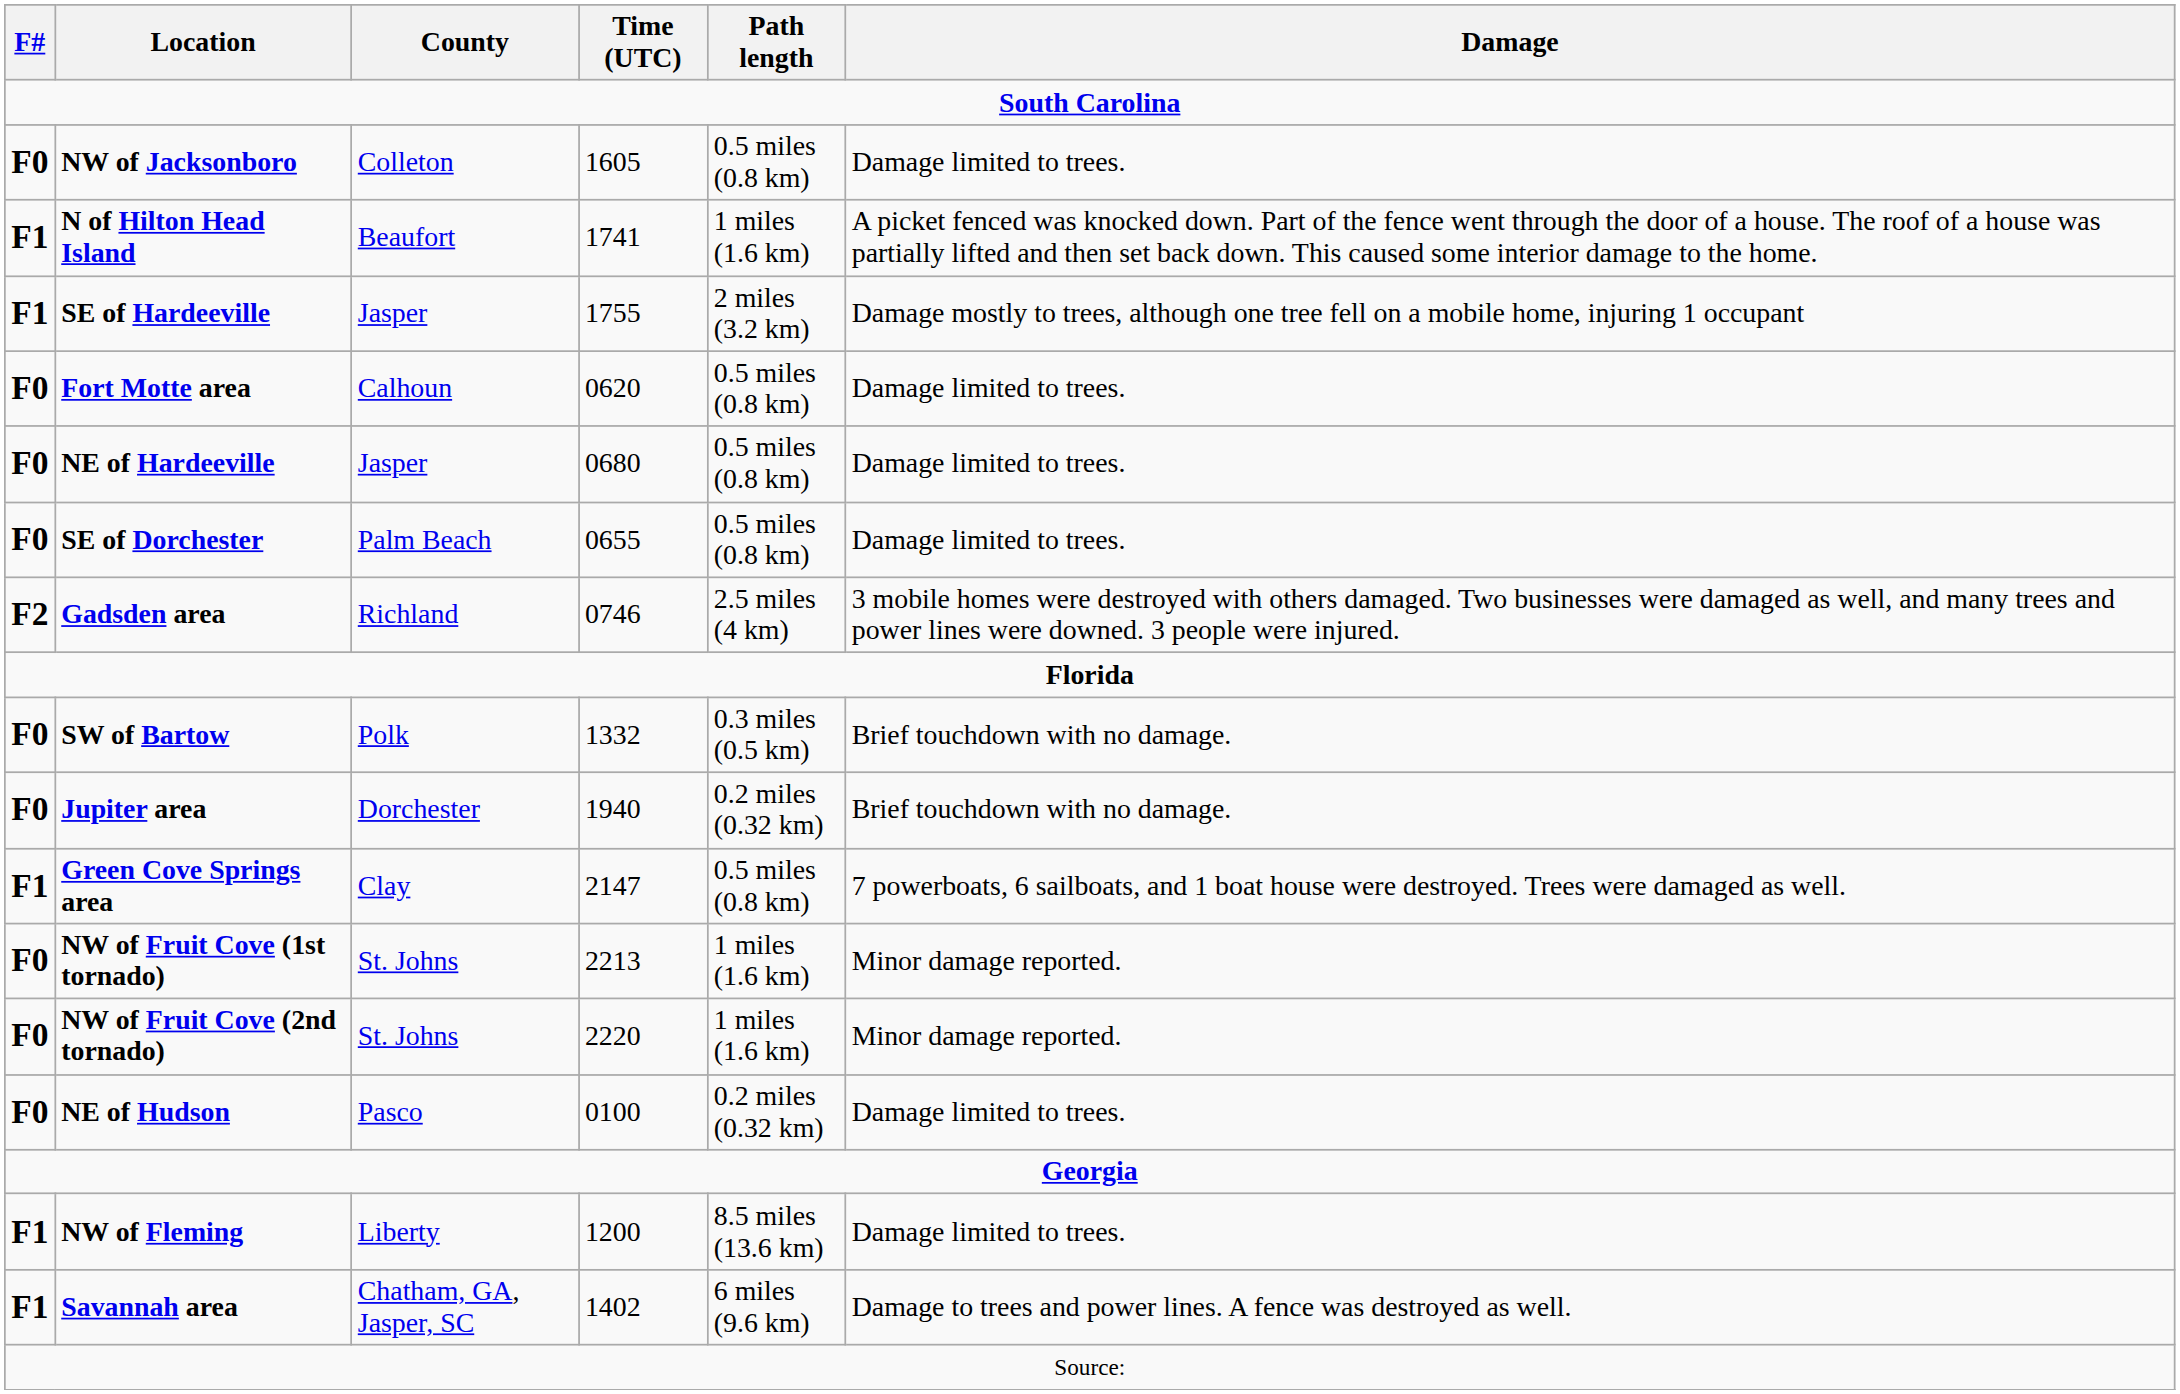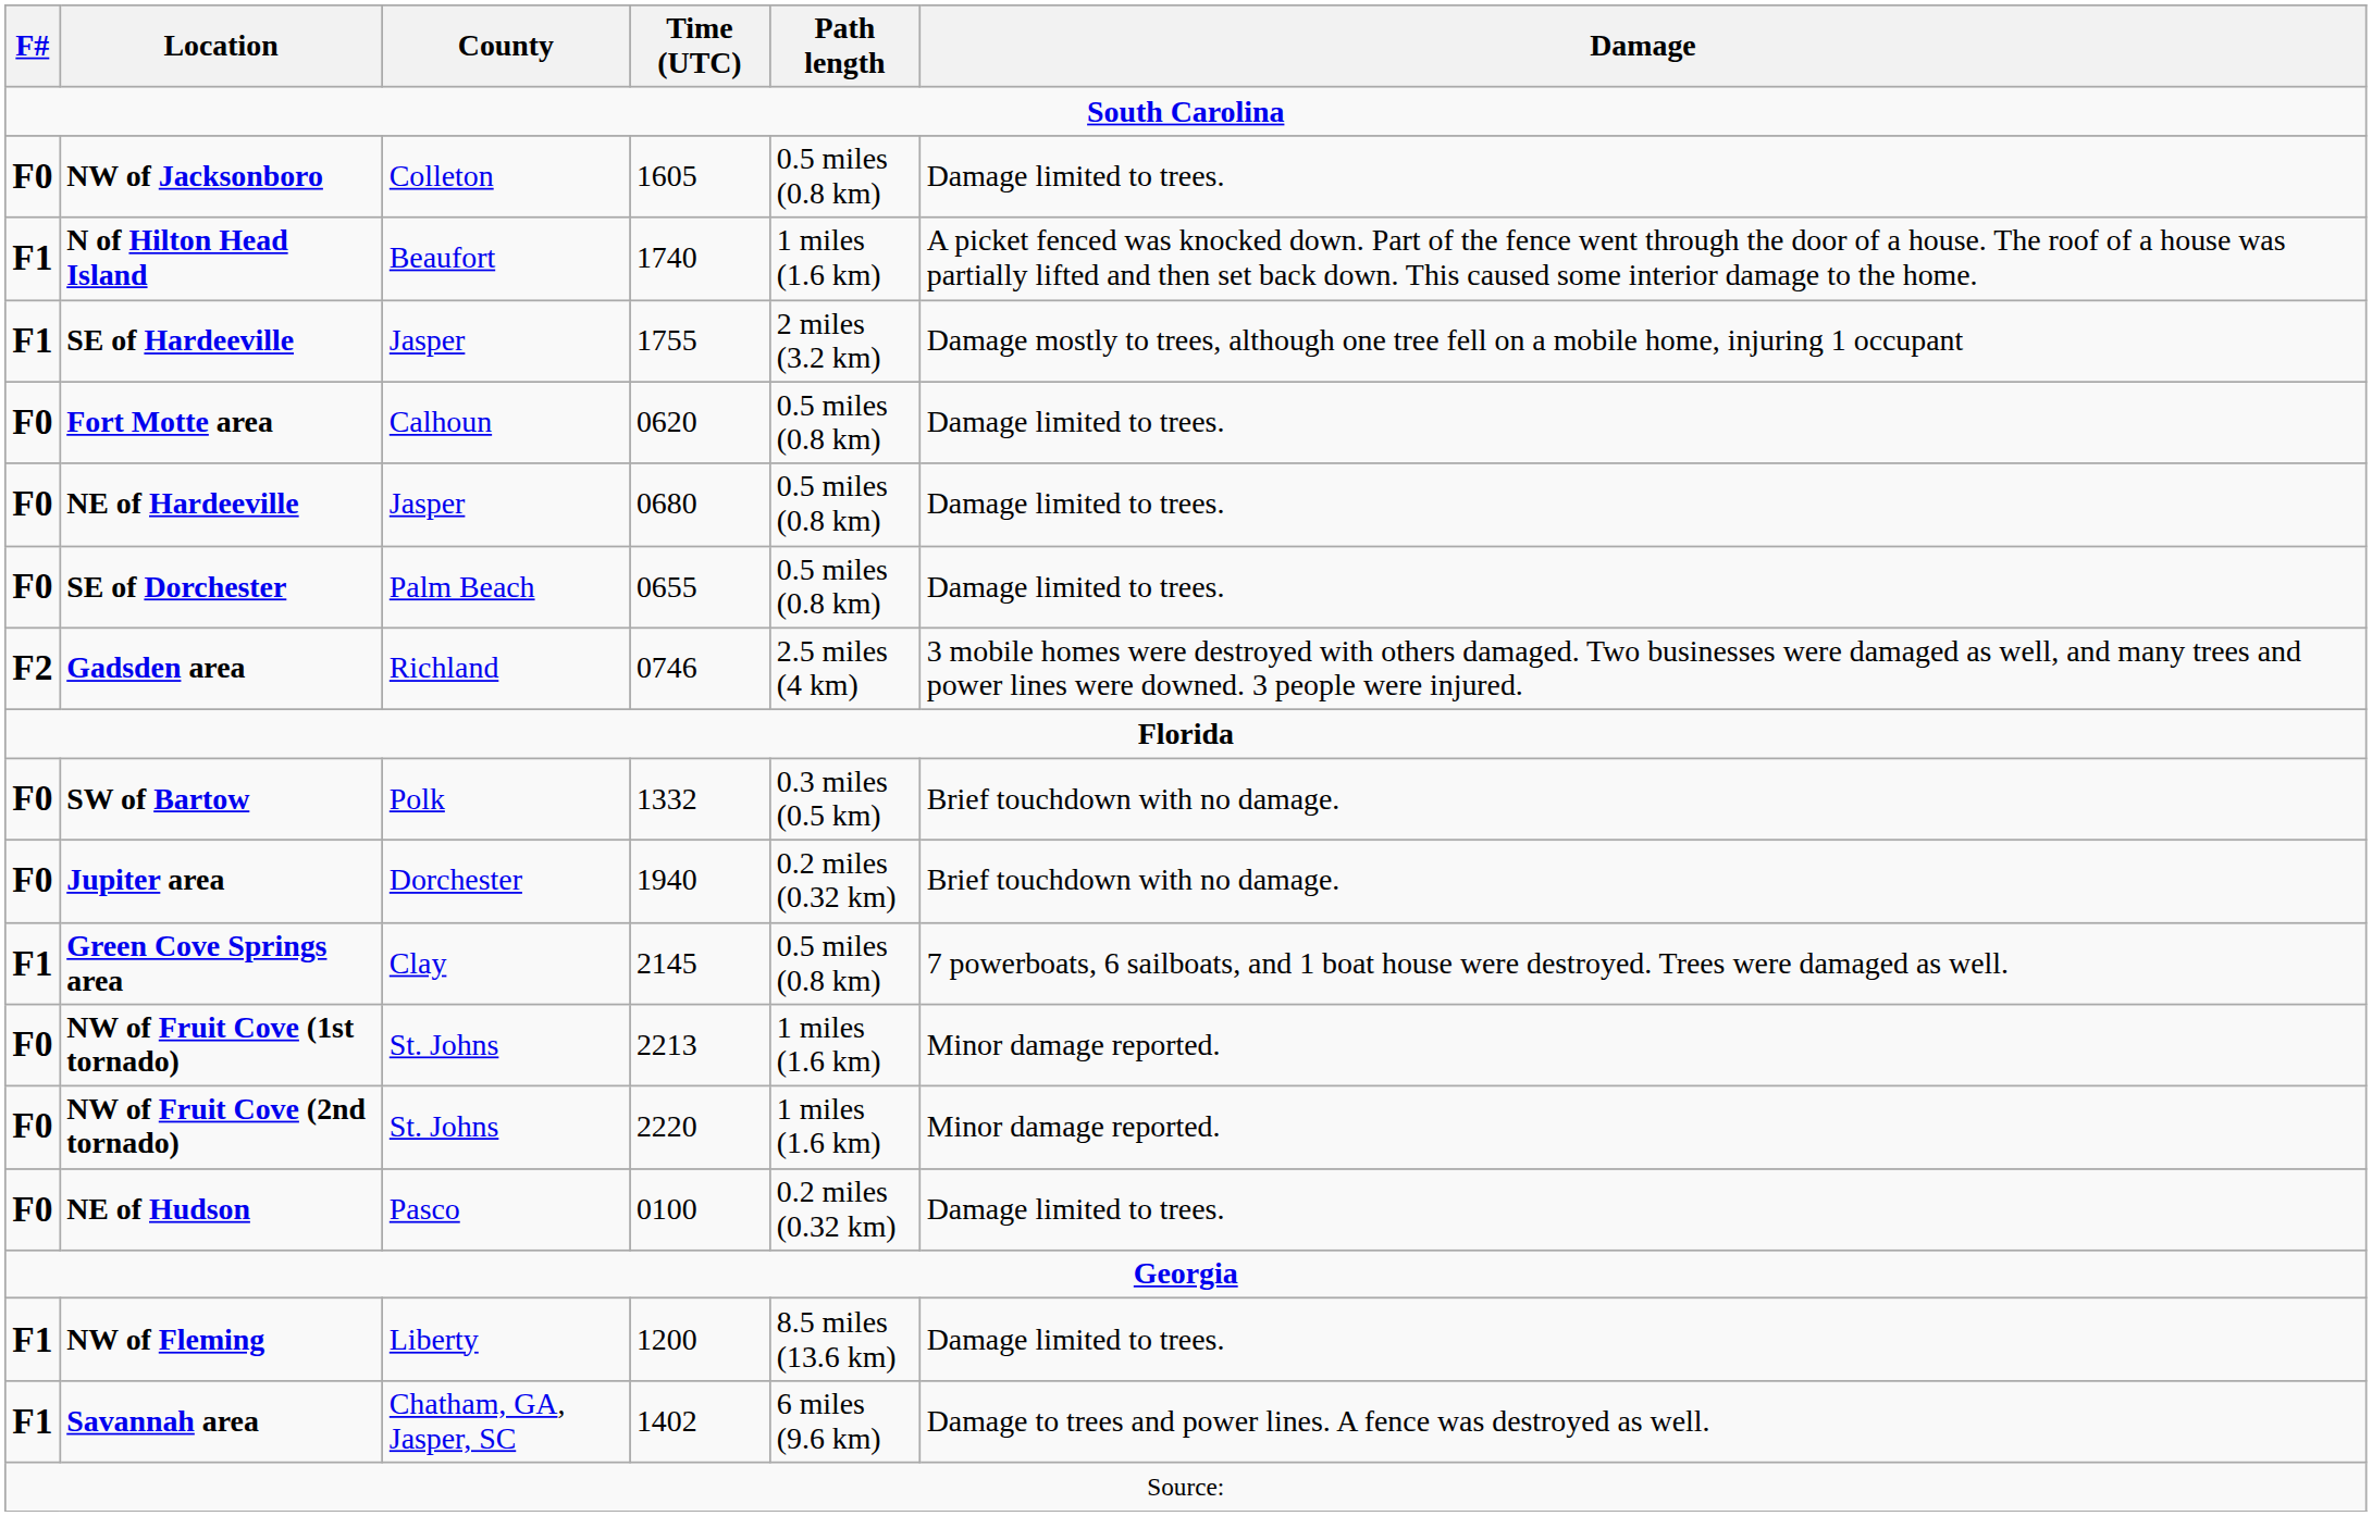N of Hilton Head Island | Time (UTC): 1741 -> 1740
Green Cove Springs area | Time (UTC): 2147 -> 2145
